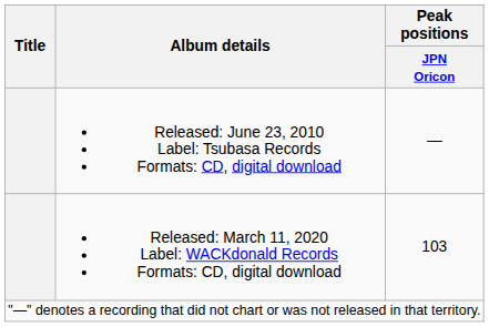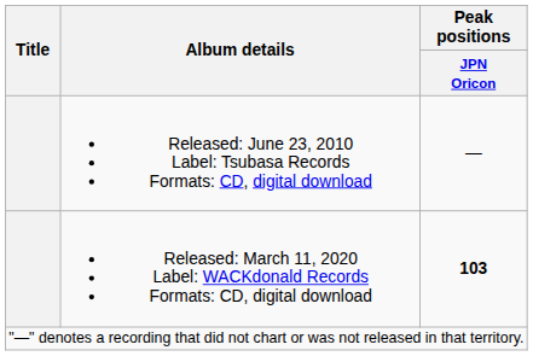row 4 | Peak positions / JPN Oricon: normal -> bold
